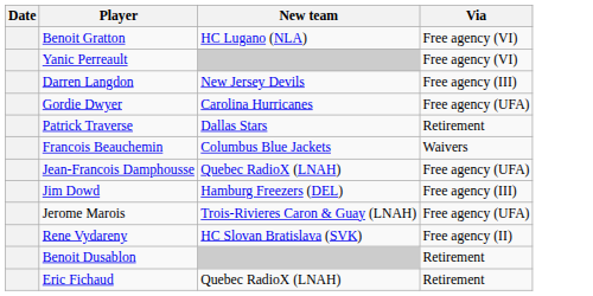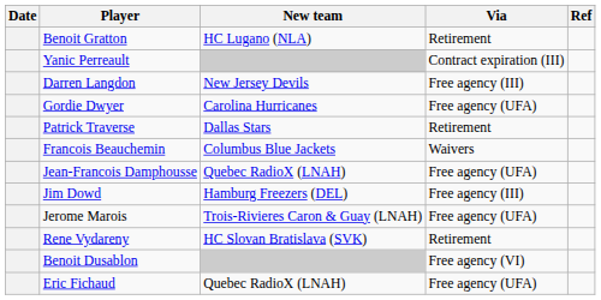+ column: Ref
Benoit Gratton | Via: Free agency (VI) -> Retirement
Yanic Perreault | Via: Free agency (VI) -> Contract expiration (III)
Rene Vydareny | Via: Free agency (II) -> Retirement
Benoit Dusablon | Via: Retirement -> Free agency (VI)
Eric Fichaud | Via: Retirement -> Free agency (UFA)
